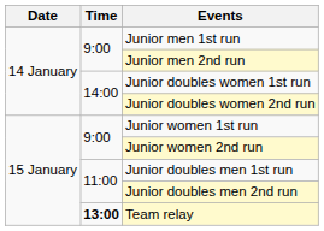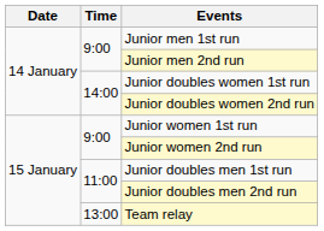Team relay | Time: bold -> normal
